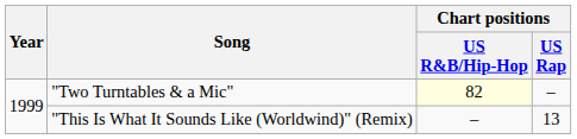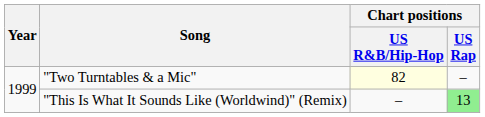"This Is What It Sounds Like (Worldwind)" (Remix) | Chart positions / US Rap: no background -> lightgreen background
